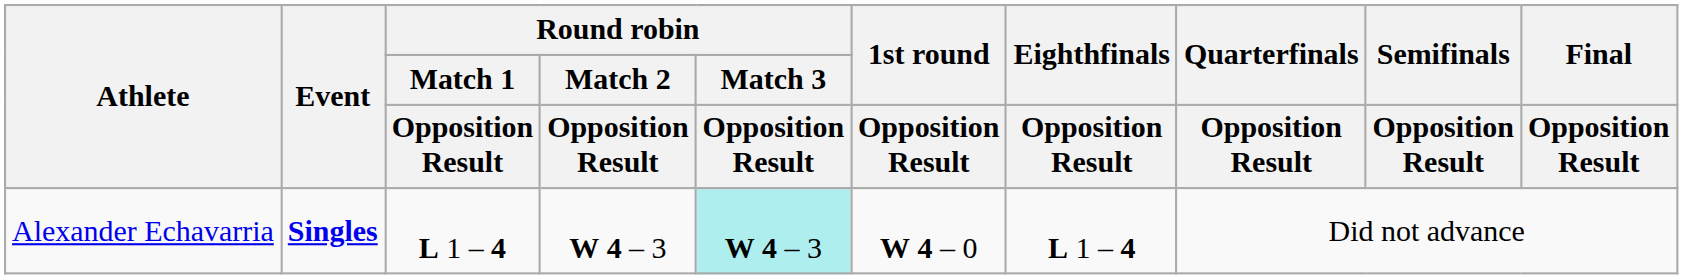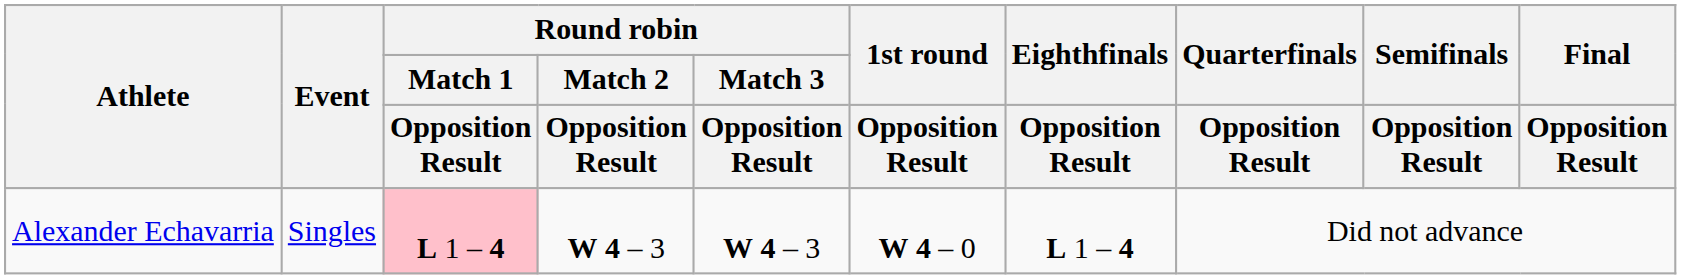Alexander Echavarria | Event: bold -> normal
Alexander Echavarria | Round robin / Match 1 / Opposition Result: no background -> pink background
Alexander Echavarria | Round robin / Match 3 / Opposition Result: paleturquoise background -> no background
